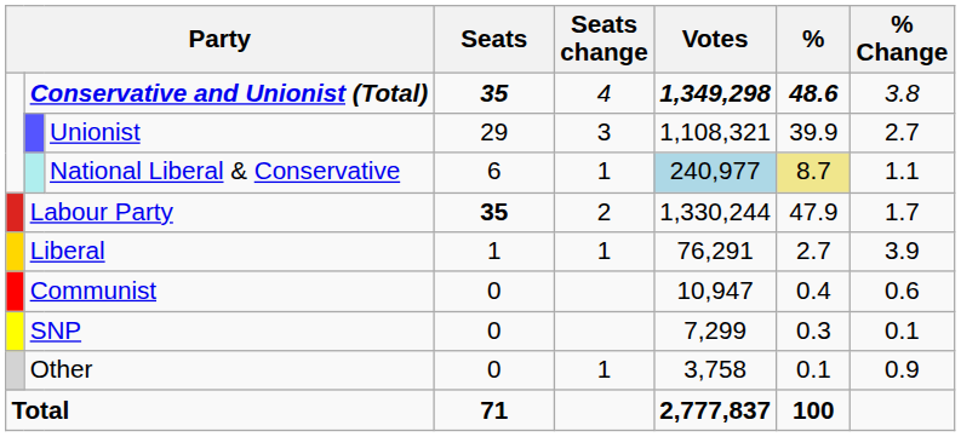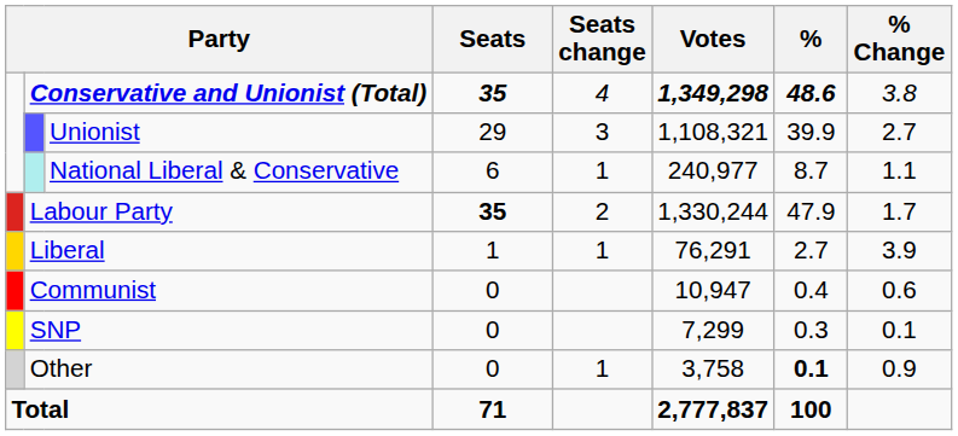National Liberal & Conservative | Votes: lightblue background -> no background
National Liberal & Conservative | %: khaki background -> no background
Other | %: normal -> bold
